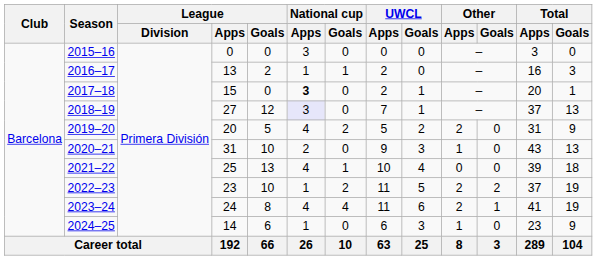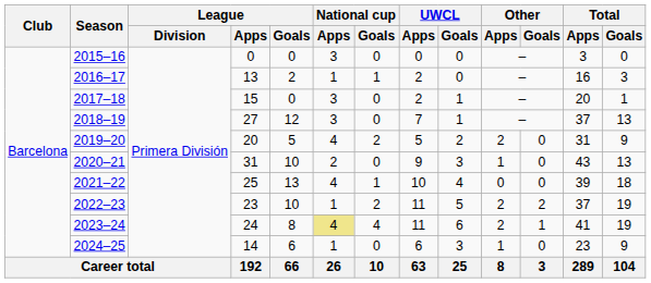2017–18 | National cup / Apps: bold -> normal
2018–19 | National cup / Apps: lavender background -> no background
2023–24 | National cup / Apps: no background -> khaki background
